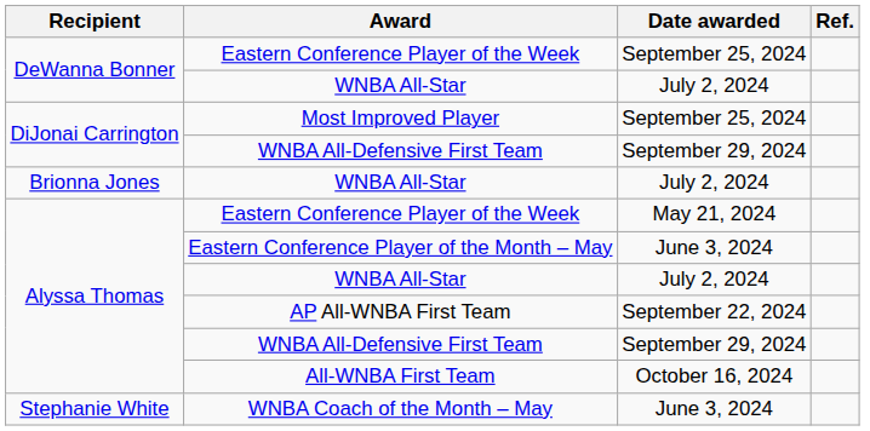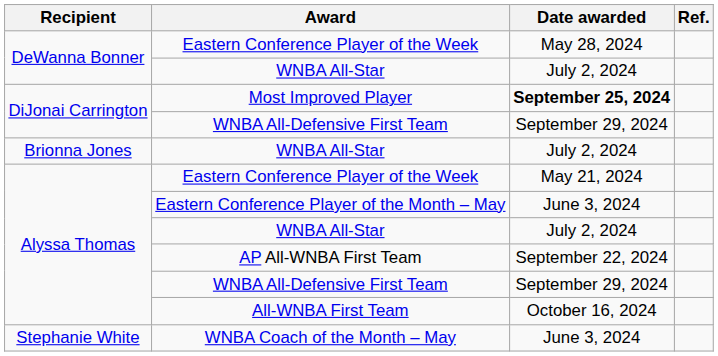DeWanna Bonner / Eastern Conference Player of the Week | Date awarded: September 25, 2024 -> May 28, 2024
Most Improved Player | Date awarded: normal -> bold
